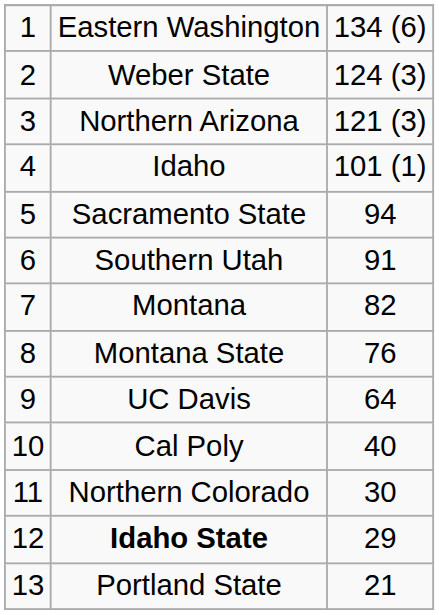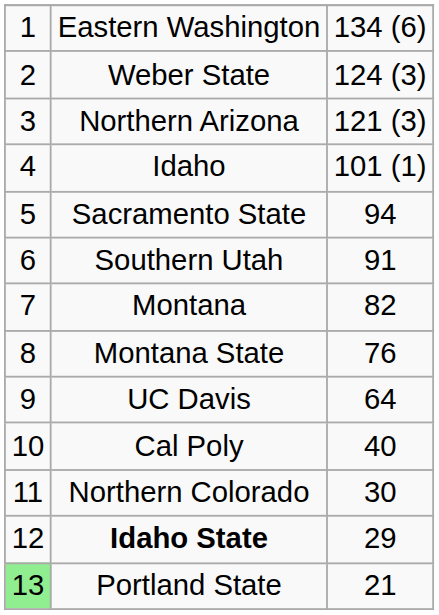Portland State | column 1: no background -> lightgreen background
